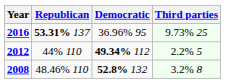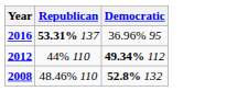- column: Third parties | 9.73% 25 | 2.2% 5 | 3.2% 8
